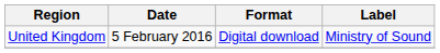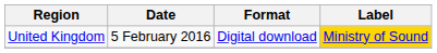United Kingdom | Label: no background -> gold background
